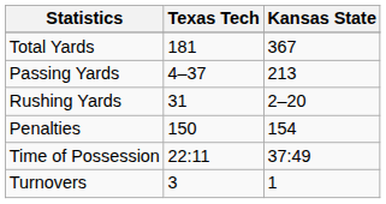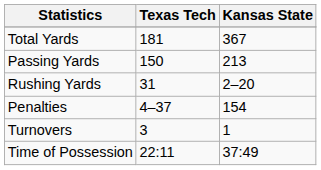Passing Yards | Texas Tech: 4–37 -> 150
Penalties | Texas Tech: 150 -> 4–37
rows swapped: Turnovers <-> Time of Possession
